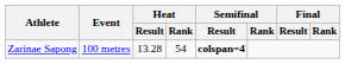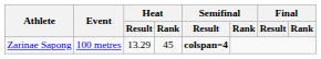Zarinae Sapong | Heat / Result: 13.28 -> 13.29
Zarinae Sapong | Heat / Rank: 54 -> 45
